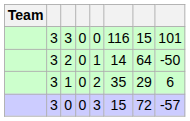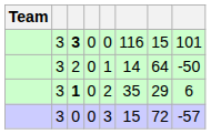row 2 | column 3: normal -> bold
row 4 | column 3: normal -> bold
